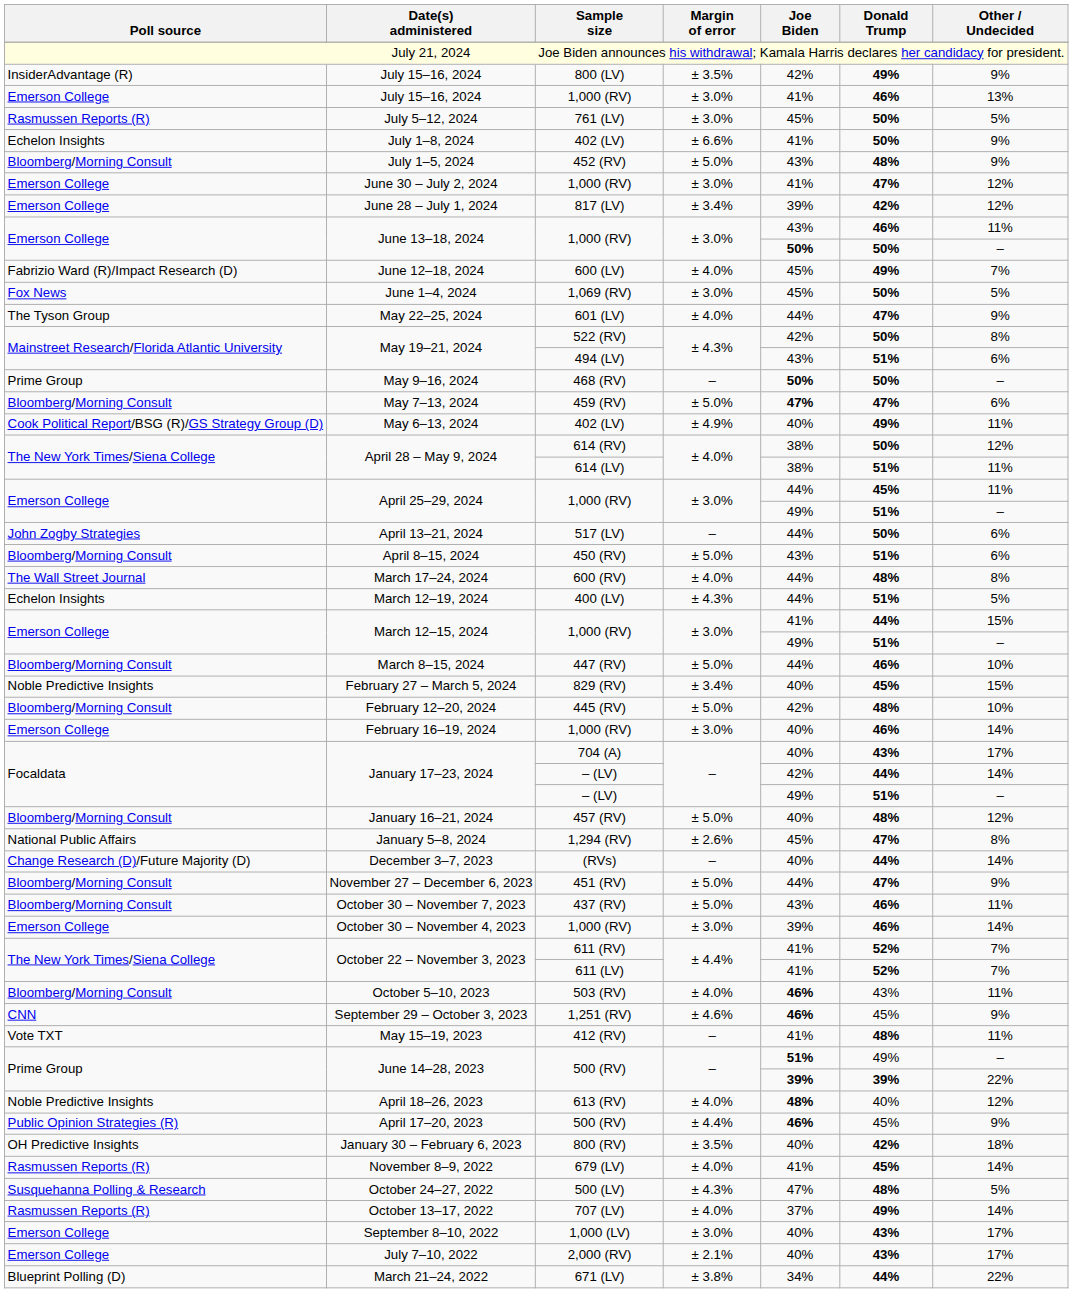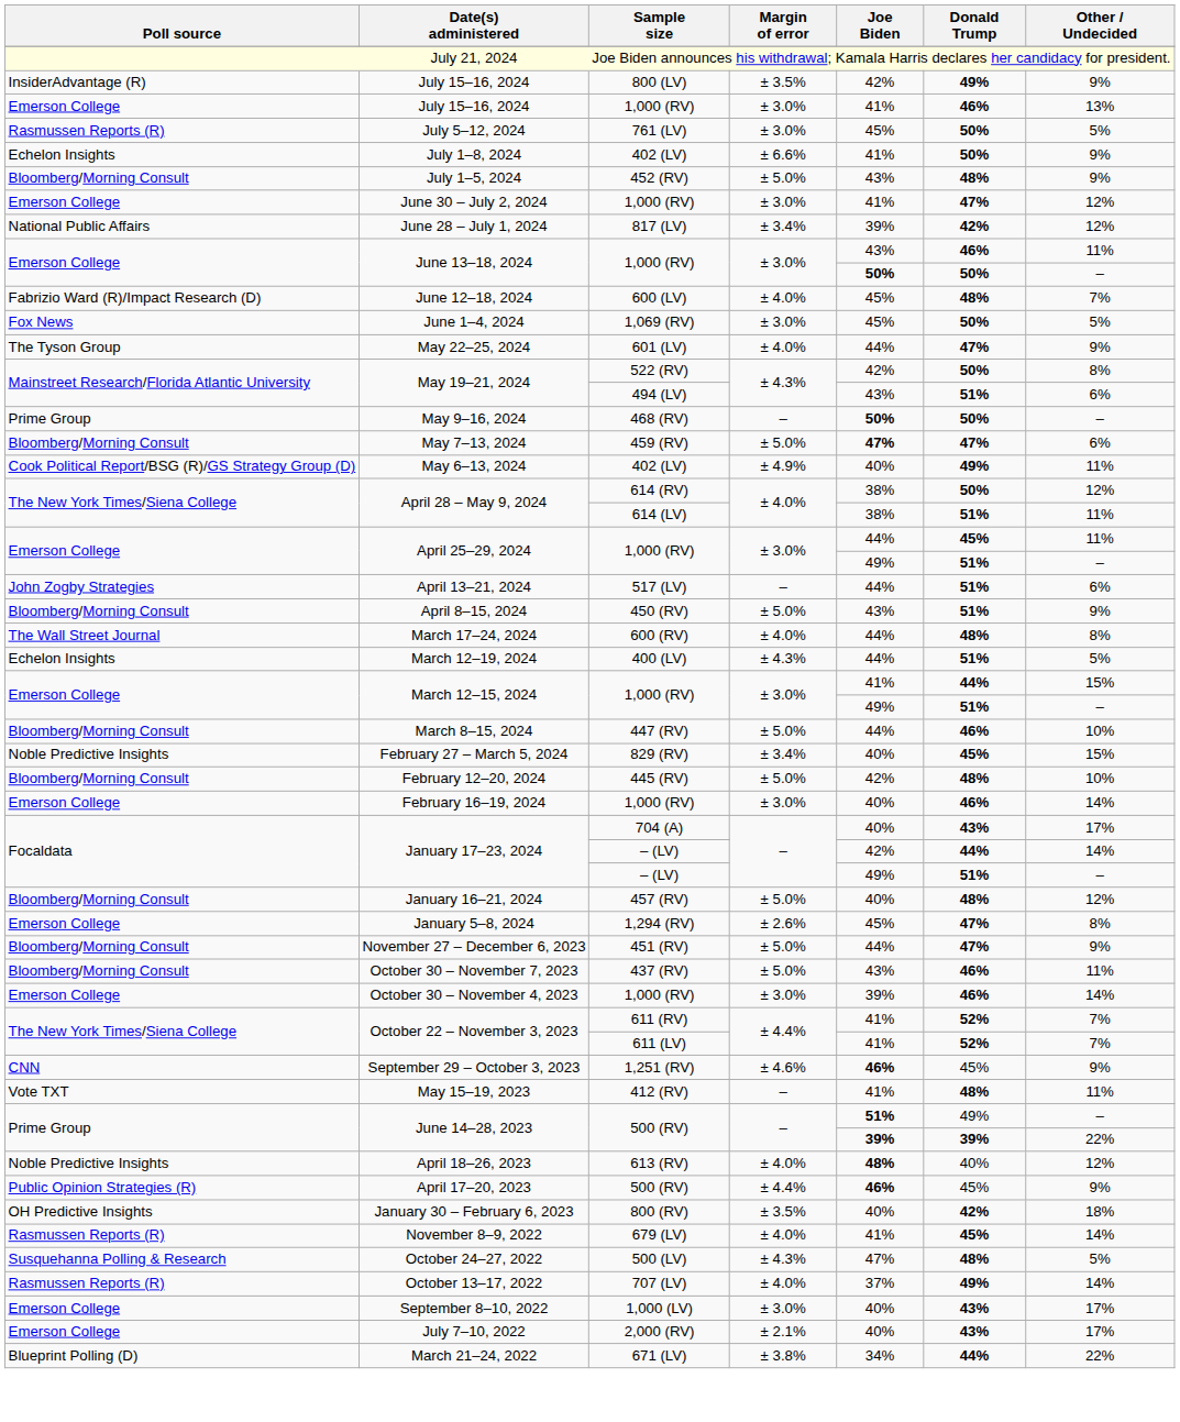June 28 – July 1, 2024 | Poll source: Emerson College -> National Public Affairs
June 12–18, 2024 | Donald Trump: 49% -> 48%
April 13–21, 2024 | Donald Trump: 50% -> 51%
April 8–15, 2024 | Other / Undecided: 6% -> 9%
January 5–8, 2024 | Poll source: National Public Affairs -> Emerson College
- row: Change Research (D)/Future Majority (D) | December 3–7, 2023 | (RVs) | – | 40% | 44% | 14%
- row: Bloomberg/Morning Consult | October 5–10, 2023 | 503 (RV) | ± 4.0% | 46% | 43% | 11%
